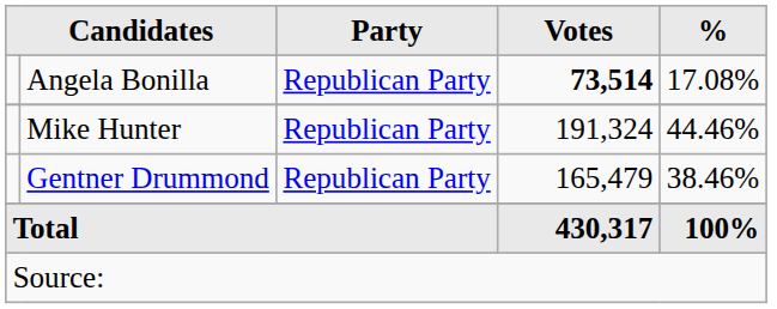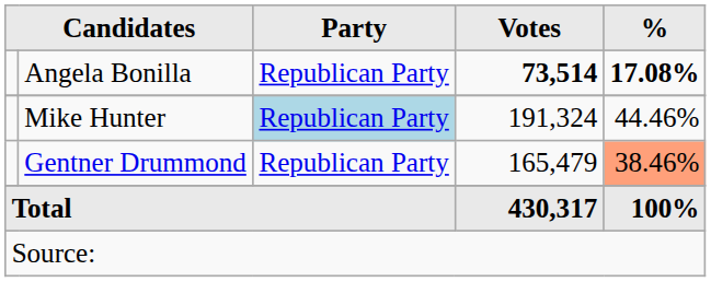Angela Bonilla | %: normal -> bold
Mike Hunter | Party: no background -> lightblue background
Gentner Drummond | %: no background -> lightsalmon background
